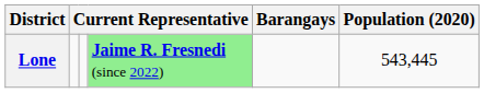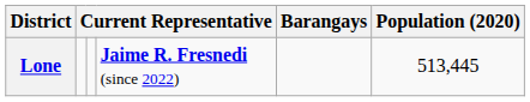Lone | column 4: lightgreen background -> no background
Lone | Population (2020): 543,445 -> 513,445
